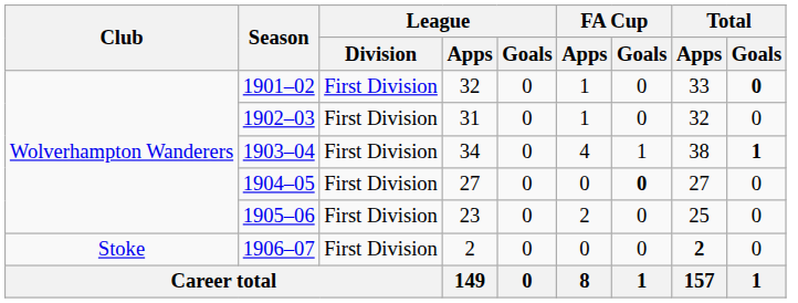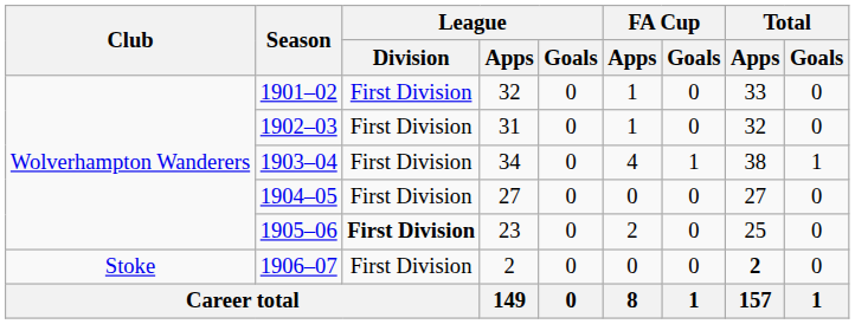1901–02 | Total / Goals: bold -> normal
1903–04 | Total / Goals: bold -> normal
1904–05 | FA Cup / Goals: bold -> normal
1905–06 | League / Division: normal -> bold
